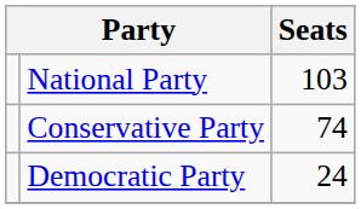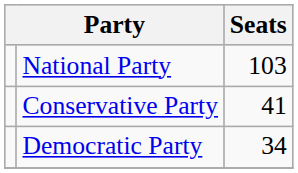Conservative Party | Seats: 74 -> 41
Democratic Party | Seats: 24 -> 34
